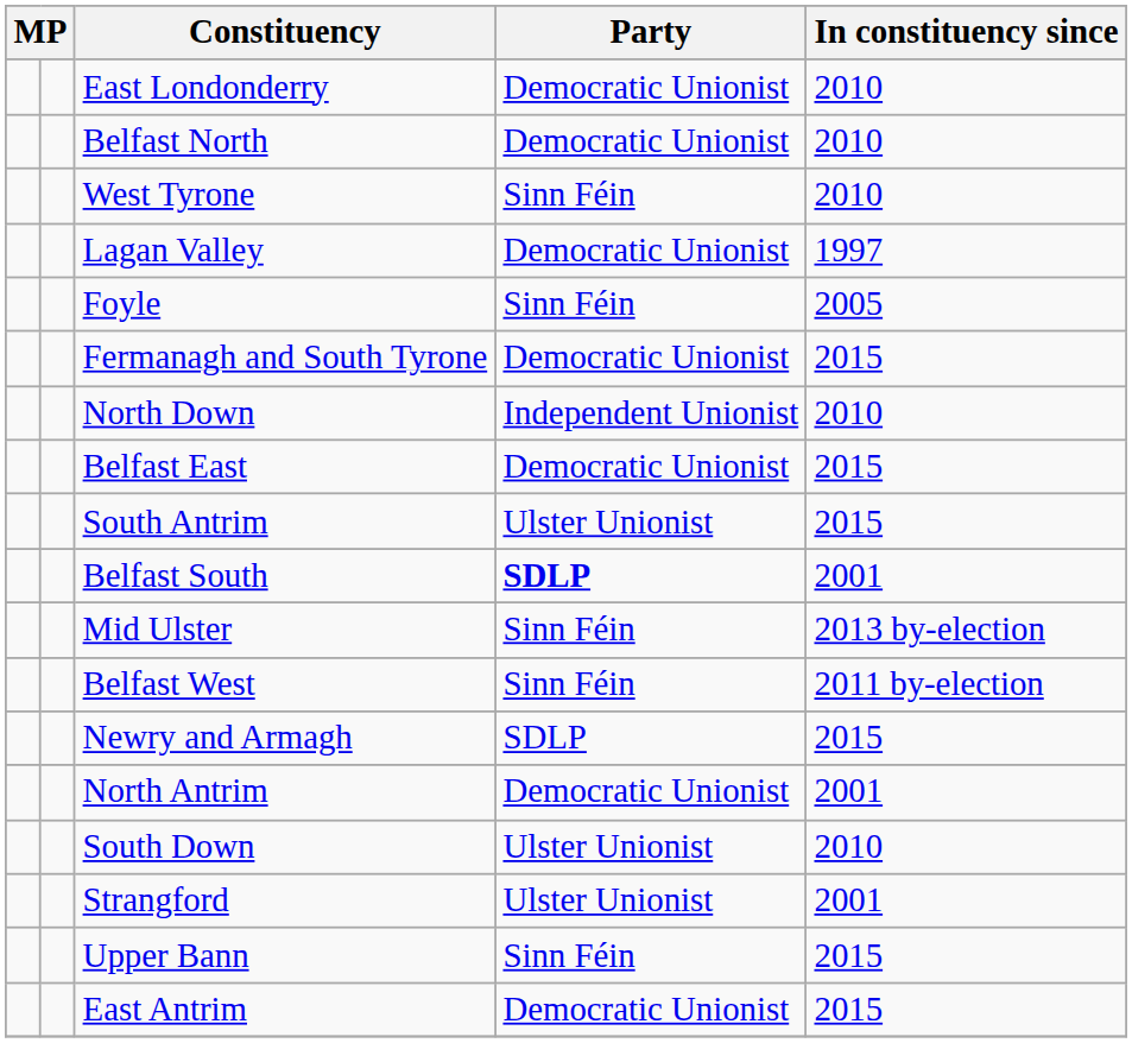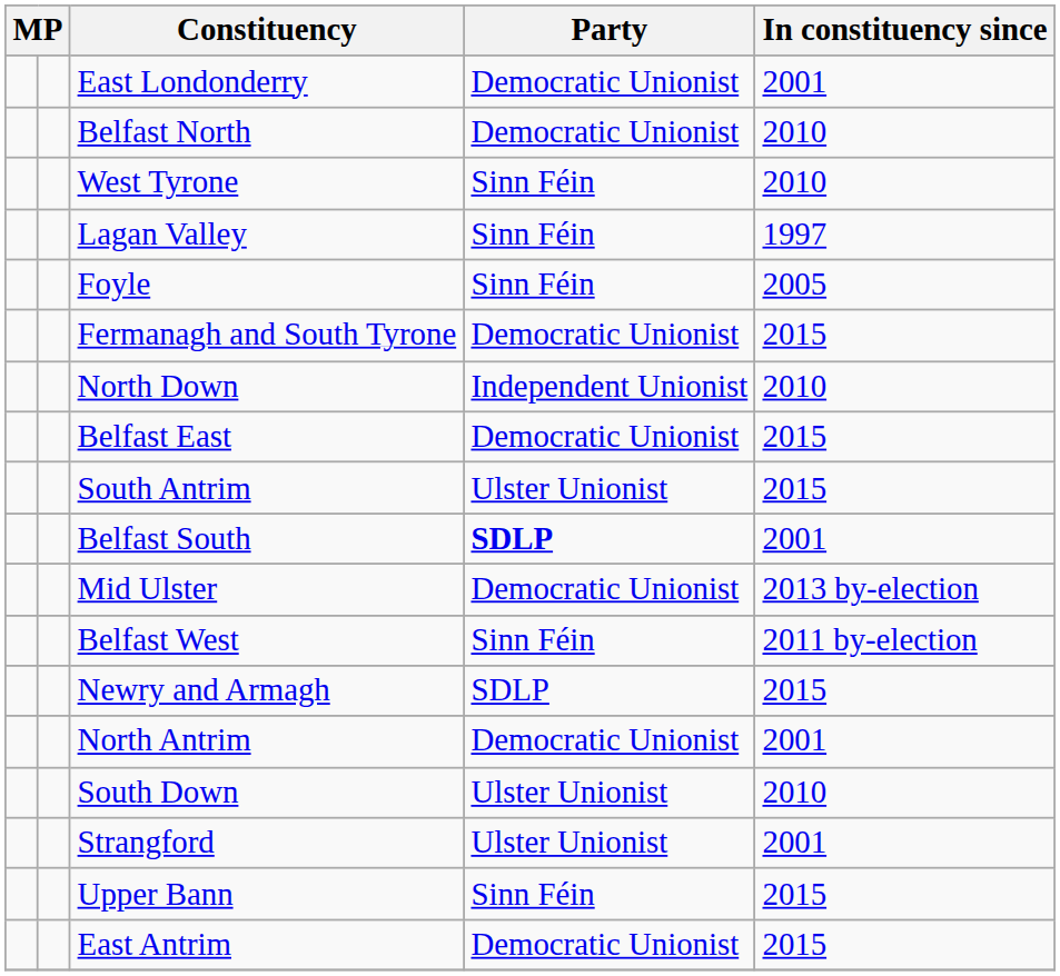East Londonderry | In constituency since: 2010 -> 2001
Lagan Valley | Party: Democratic Unionist -> Sinn Féin
Mid Ulster | Party: Sinn Féin -> Democratic Unionist
